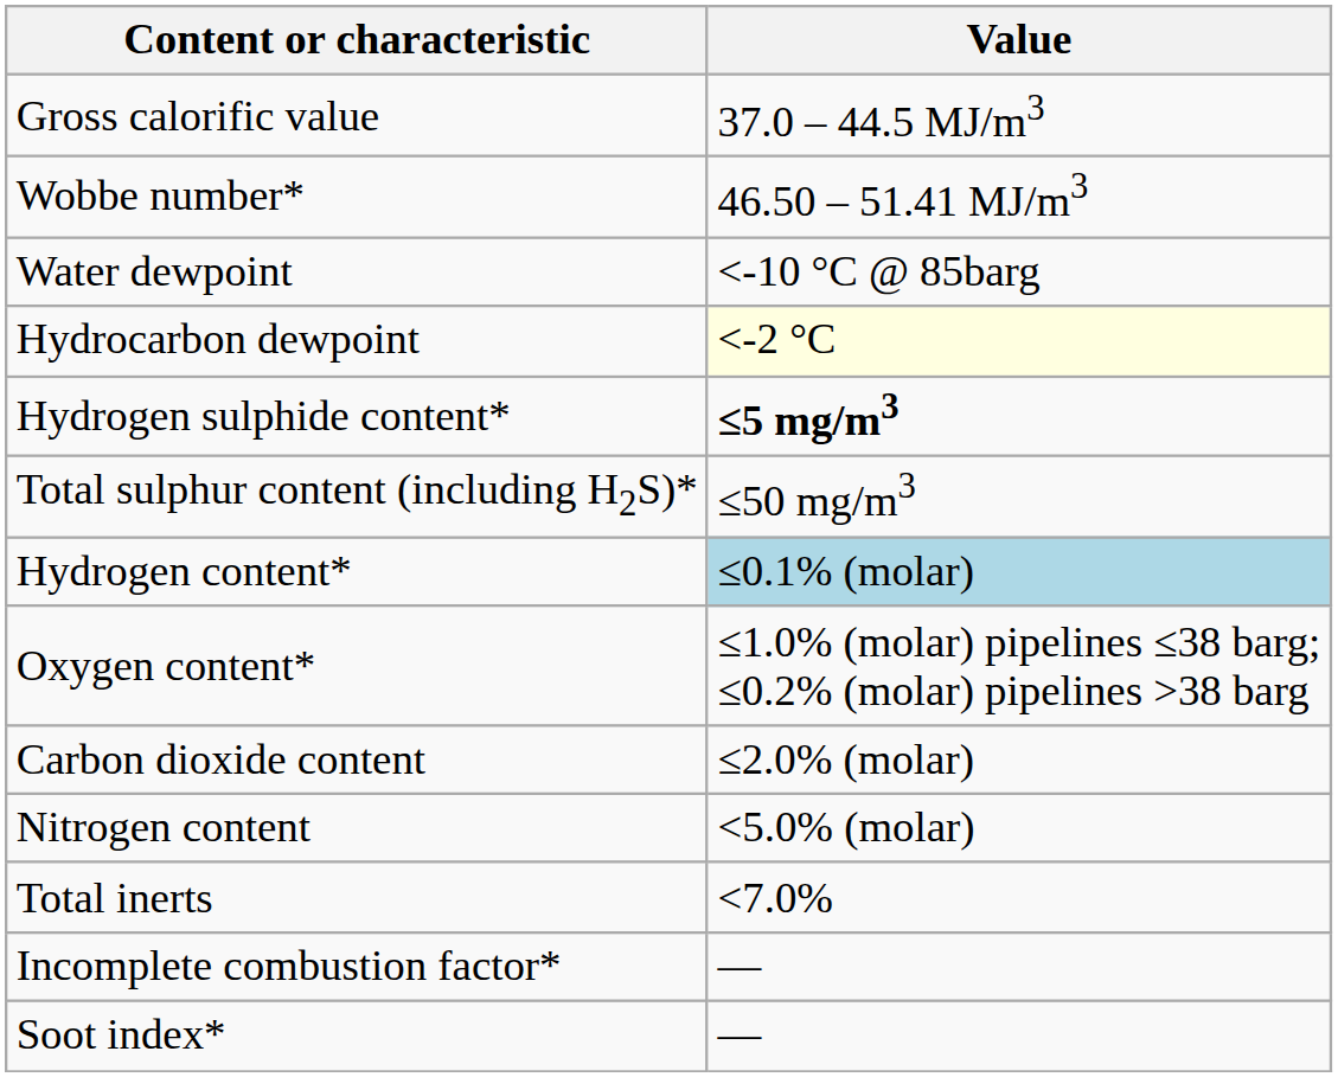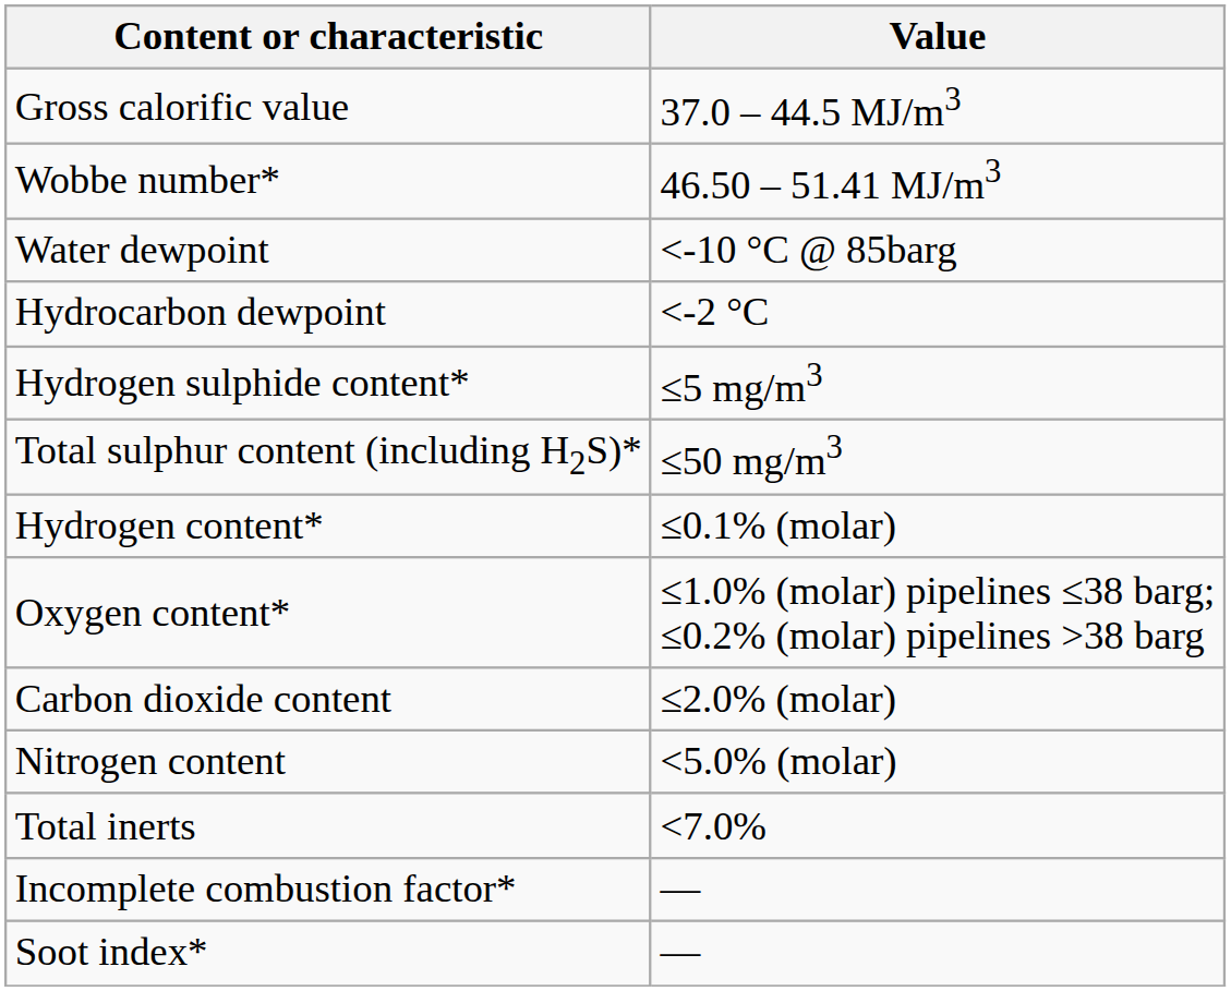Hydrocarbon dewpoint | Value: lightyellow background -> no background
Hydrogen sulphide content* | Value: bold -> normal
Hydrogen content* | Value: lightblue background -> no background
